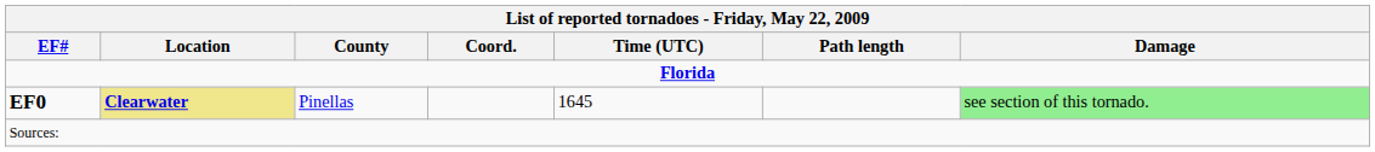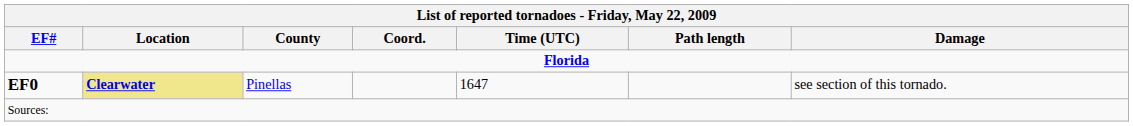EF0 | Time (UTC): 1645 -> 1647
EF0 | Damage: lightgreen background -> no background
